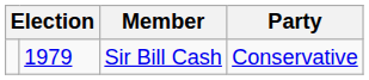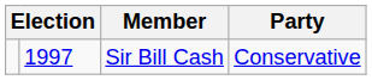Sir Bill Cash | column 2: 1979 -> 1997
